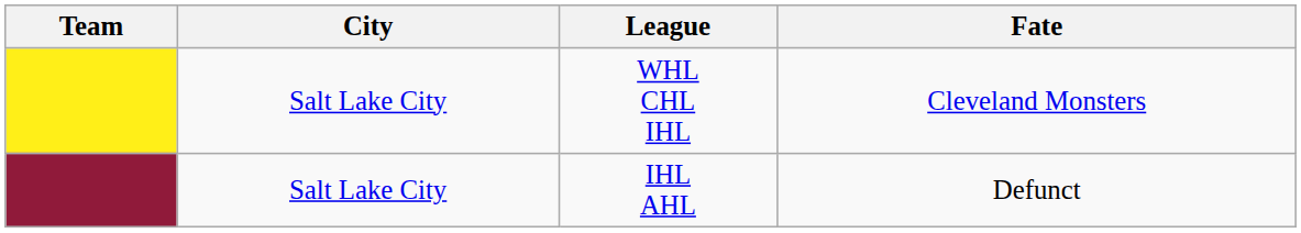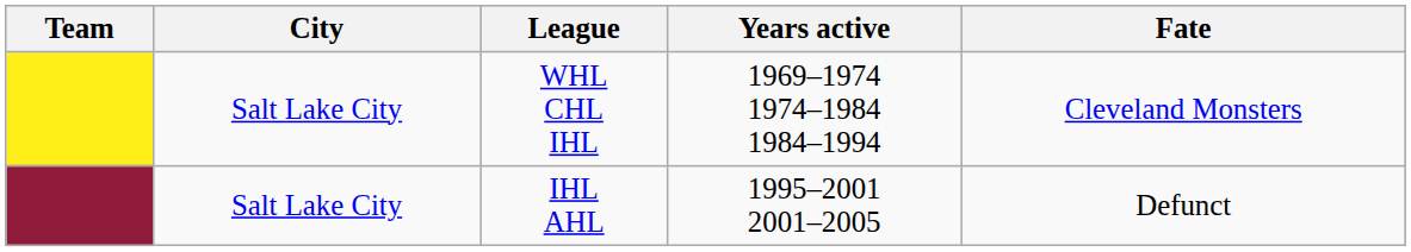+ column: Years active | 1969–1974 1974–1984 1984–1994 | 1995–2001 2001–2005
